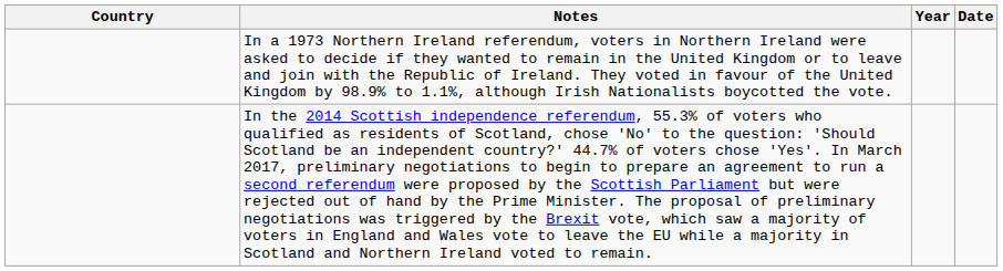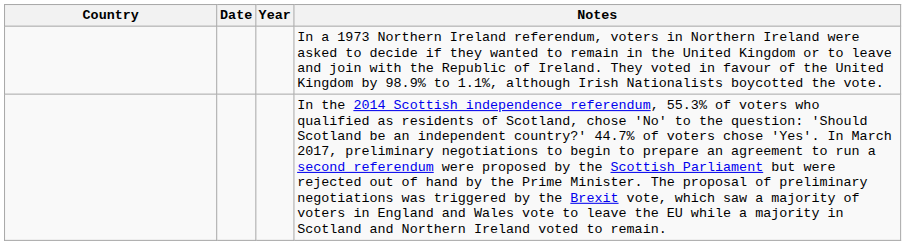columns swapped: Date <-> Notes
